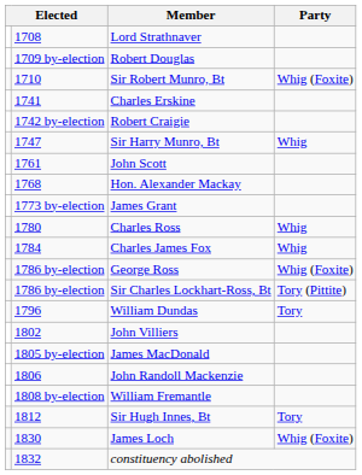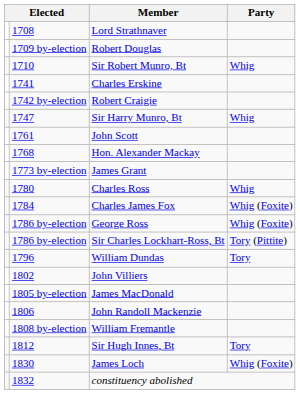Sir Robert Munro, Bt | Party: Whig (Foxite) -> Whig
Charles James Fox | Party: Whig -> Whig (Foxite)
